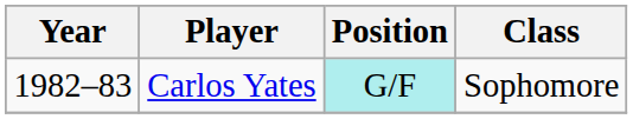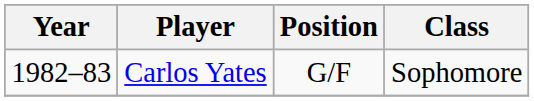Carlos Yates | Position: paleturquoise background -> no background
